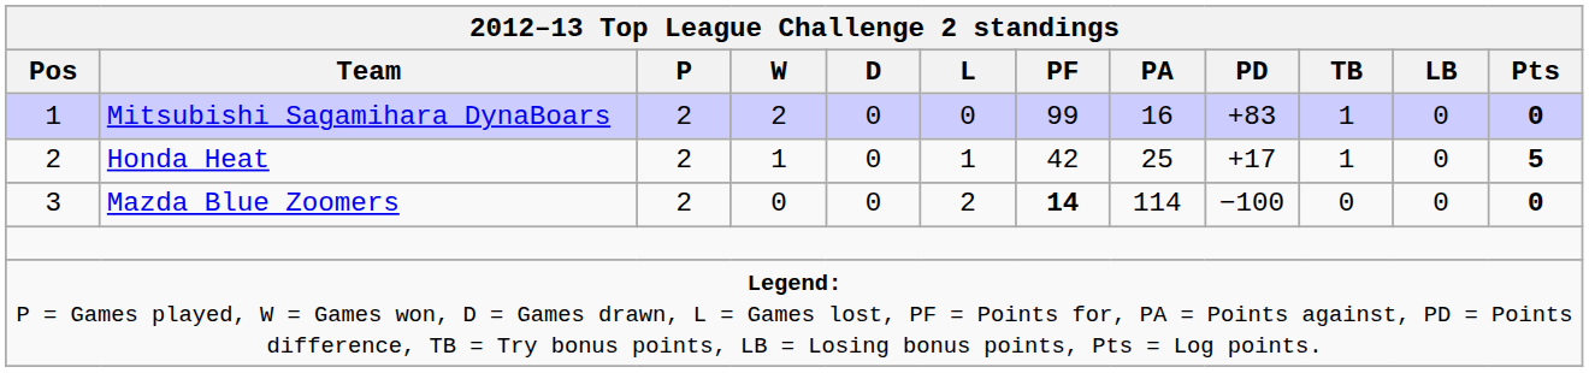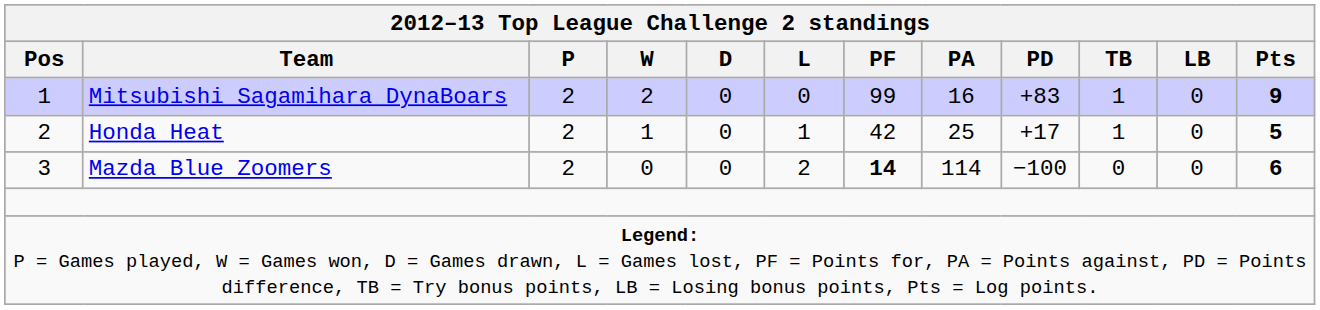Mitsubishi Sagamihara DynaBoars | Pts: 0 -> 9
Mazda Blue Zoomers | Pts: 0 -> 6
